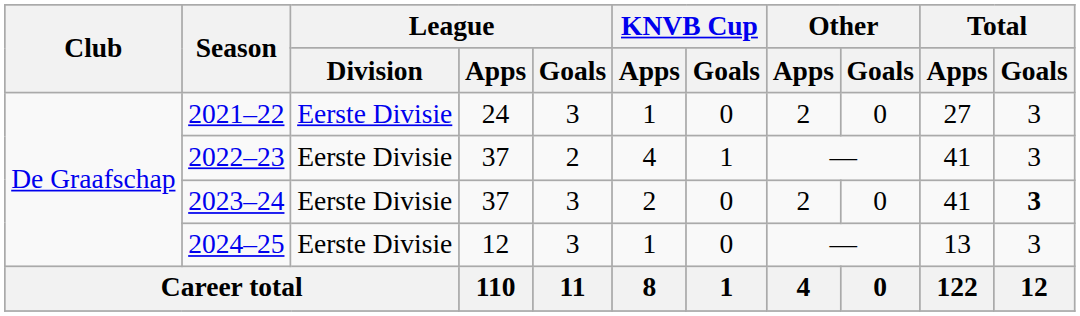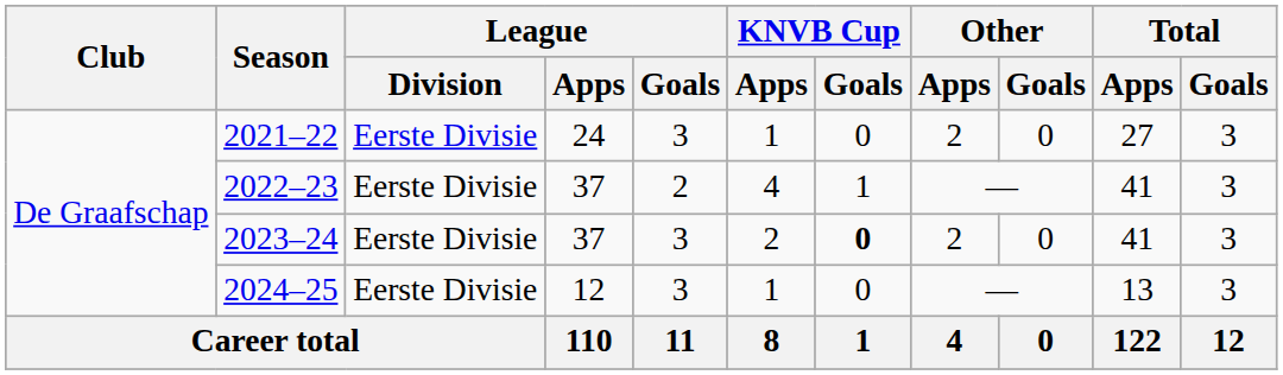2023–24 | KNVB Cup / Goals: normal -> bold
2023–24 | Total / Goals: bold -> normal
